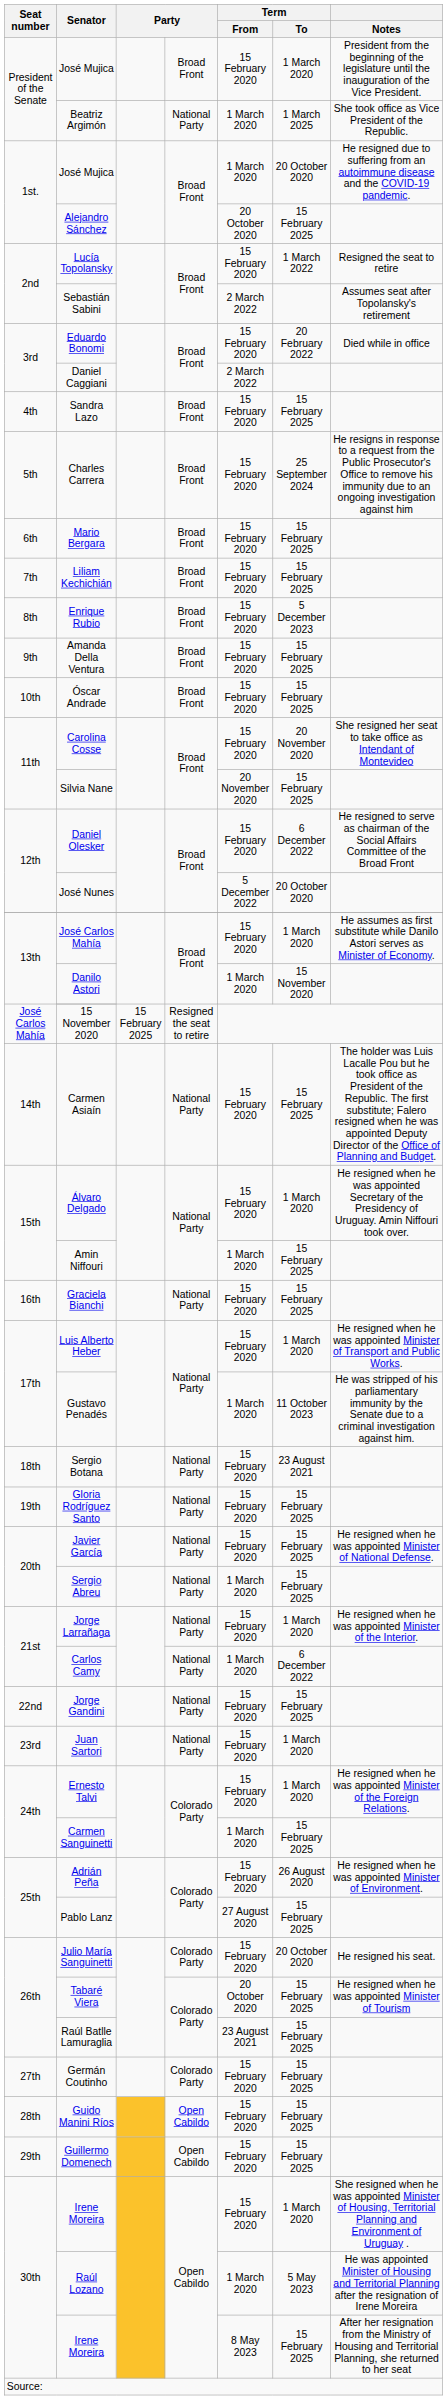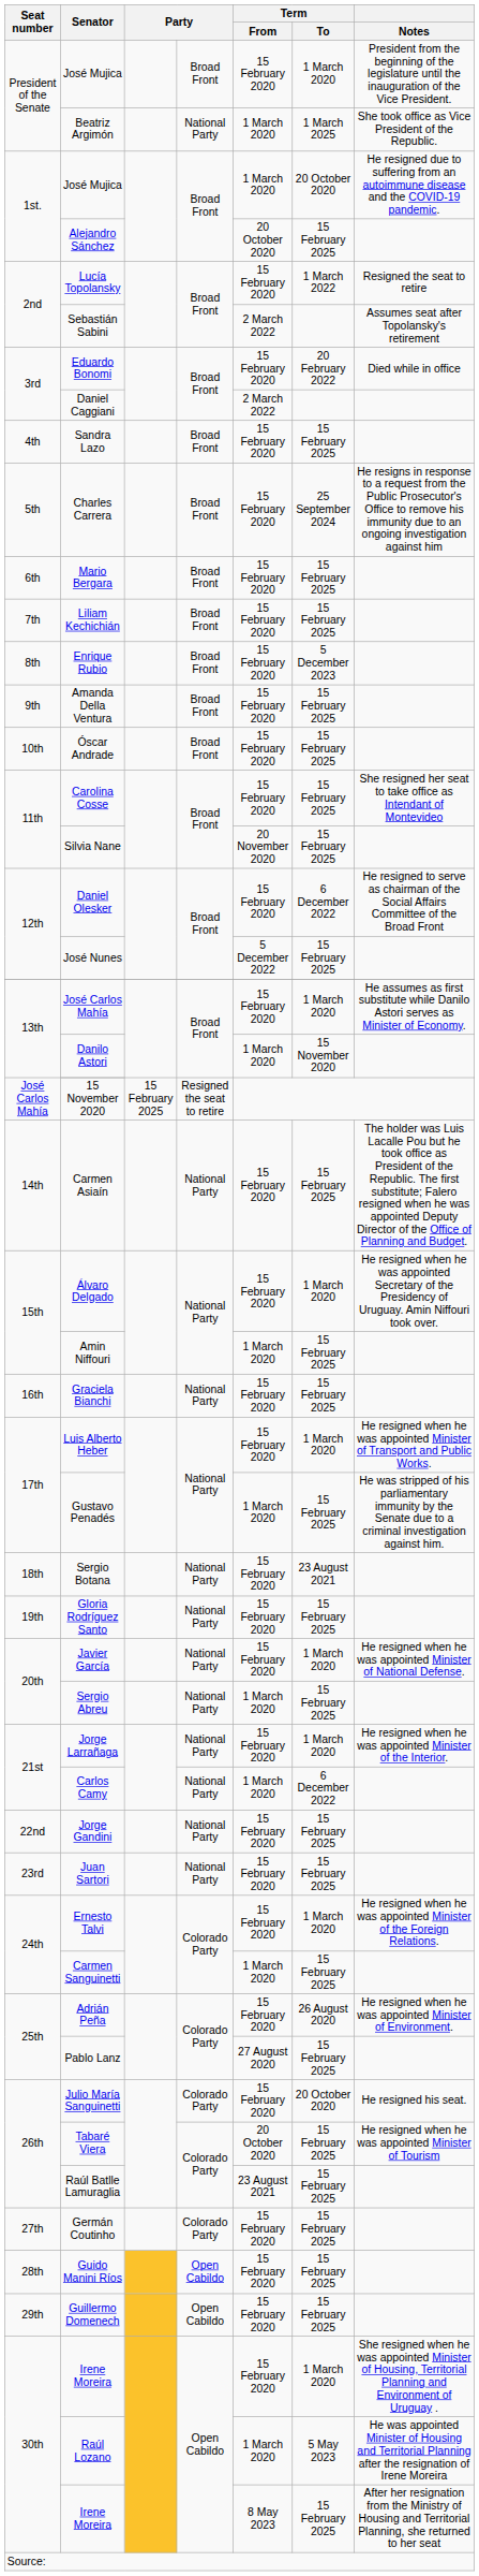Carolina Cosse | Term / To: 20 November 2020 -> 15 February 2025
José Nunes | Term / To: 20 October 2020 -> 15 February 2025
Gustavo Penadés | Term / To: 11 October 2023 -> 15 February 2025
Javier García | Term / To: 15 February 2025 -> 1 March 2020
Juan Sartori | Term / To: 1 March 2020 -> 15 February 2025
